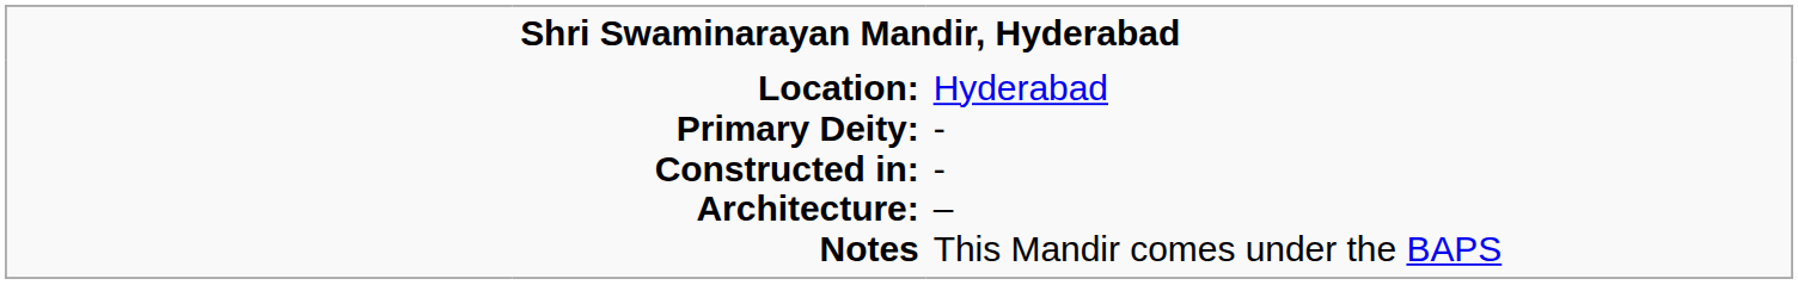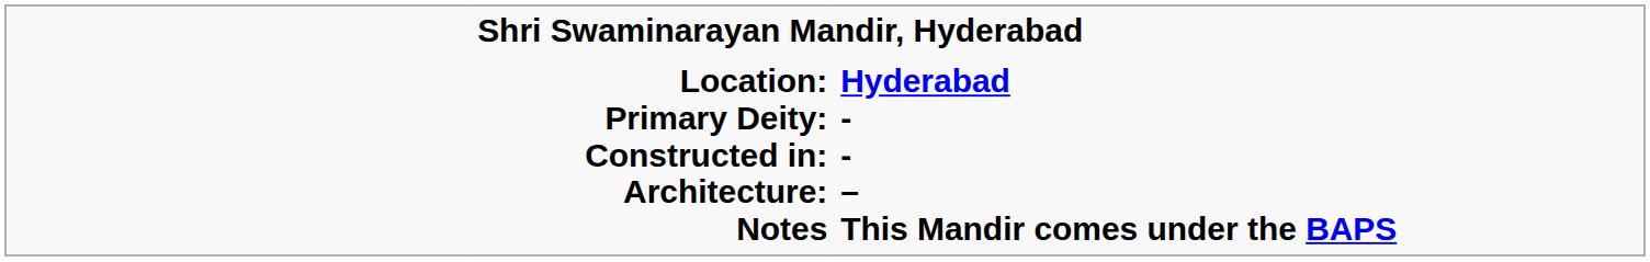Location: Primary Deity: Constructed in: Architecture: Notes | column 3: normal -> bold
